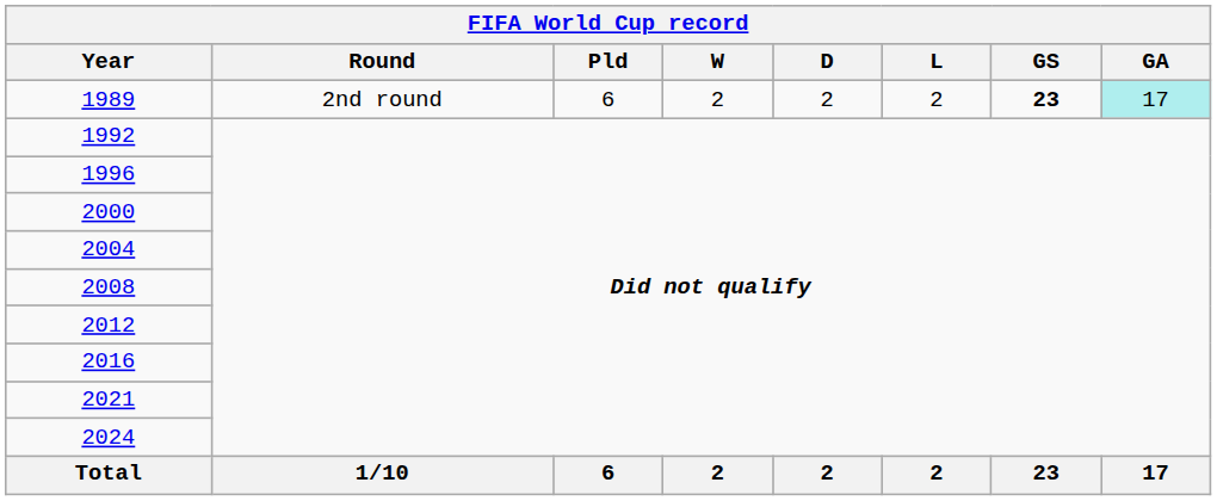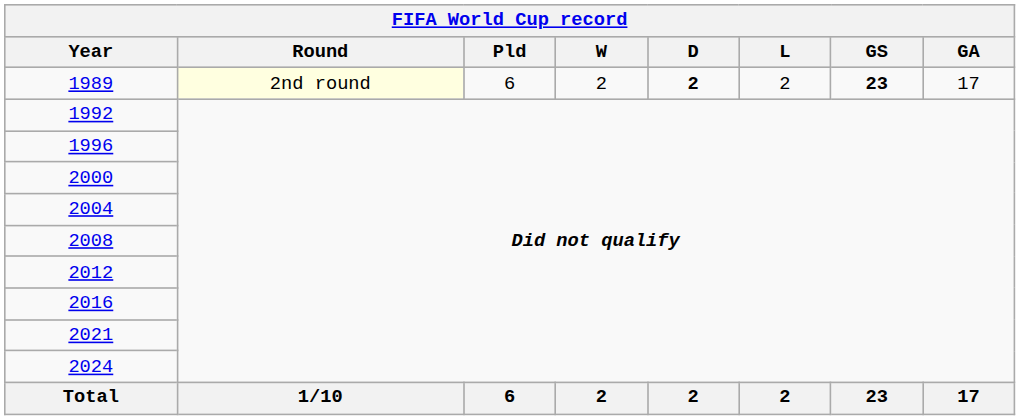1989 | Round: no background -> lightyellow background
1989 | D: normal -> bold
1989 | GA: paleturquoise background -> no background
